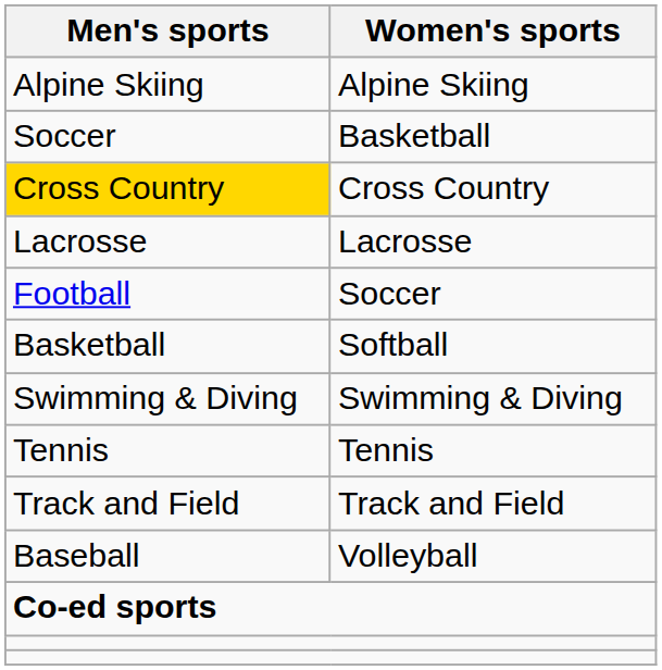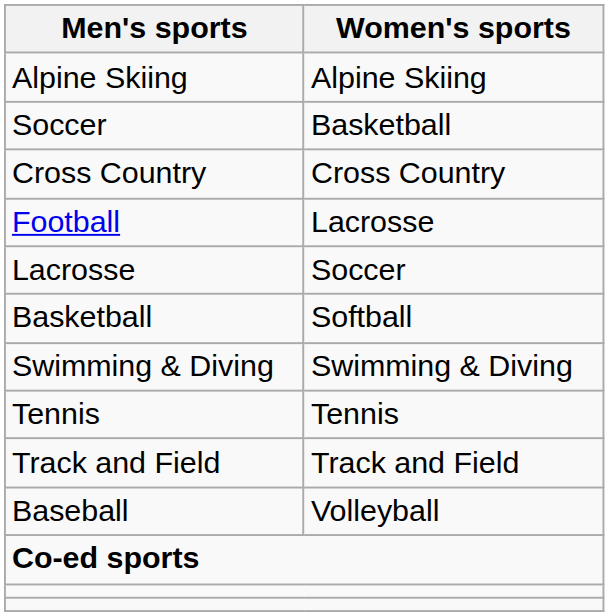row 4 | Men's sports: gold background -> no background
row 5 | Men's sports: Lacrosse -> Football
row 6 | Men's sports: Football -> Lacrosse
